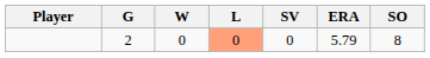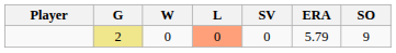row 2 | G: no background -> khaki background
row 2 | SO: 8 -> 9
